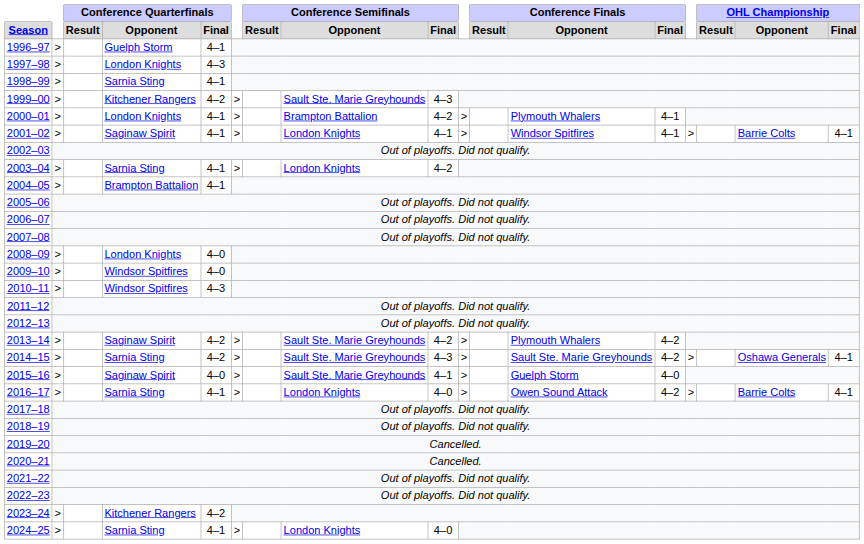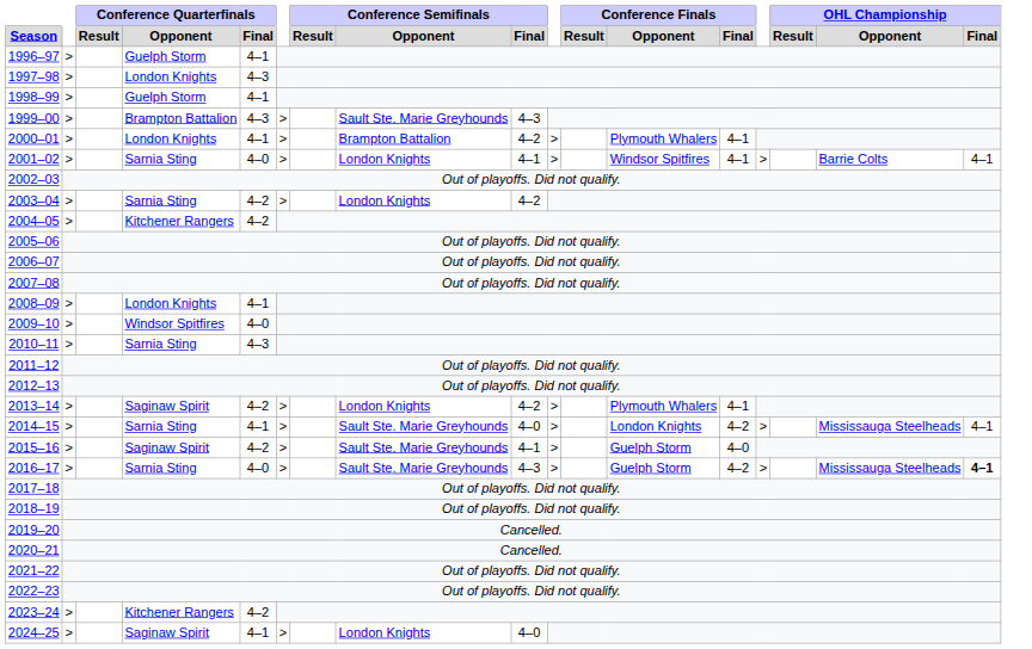1998–99 | Conference Quarterfinals / Opponent: Sarnia Sting -> Guelph Storm
1999–00 | Conference Quarterfinals / Opponent: Kitchener Rangers -> Brampton Battalion
1999–00 | Conference Quarterfinals / Final: 4–2 -> 4–3
2001–02 | Conference Quarterfinals / Opponent: Saginaw Spirit -> Sarnia Sting
2001–02 | Conference Quarterfinals / Final: 4–1 -> 4–0
2003–04 | Conference Quarterfinals / Final: 4–1 -> 4–2
2004–05 | Conference Quarterfinals / Opponent: Brampton Battalion -> Kitchener Rangers
2004–05 | Conference Quarterfinals / Final: 4–1 -> 4–2
2008–09 | Conference Quarterfinals / Final: 4–0 -> 4–1
2010–11 | Conference Quarterfinals / Opponent: Windsor Spitfires -> Sarnia Sting
2013–14 | Conference Semifinals / Opponent: Sault Ste. Marie Greyhounds -> London Knights
2013–14 | Conference Finals / Final: 4–2 -> 4–1
2014–15 | Conference Quarterfinals / Final: 4–2 -> 4–1
2014–15 | Conference Semifinals / Final: 4–3 -> 4–0
2014–15 | Conference Finals / Opponent: Sault Ste. Marie Greyhounds -> London Knights
2014–15 | OHL Championship / Opponent: Oshawa Generals -> Mississauga Steelheads
2015–16 | Conference Quarterfinals / Final: 4–0 -> 4–2
2016–17 | Conference Quarterfinals / Final: 4–1 -> 4–0
2016–17 | Conference Semifinals / Opponent: London Knights -> Sault Ste. Marie Greyhounds
2016–17 | Conference Semifinals / Final: 4–0 -> 4–3
2016–17 | Conference Finals / Opponent: Owen Sound Attack -> Guelph Storm
2016–17 | OHL Championship / Opponent: Barrie Colts -> Mississauga Steelheads
2016–17 | OHL Championship / Final: normal -> bold
2024–25 | Conference Quarterfinals / Opponent: Sarnia Sting -> Saginaw Spirit
